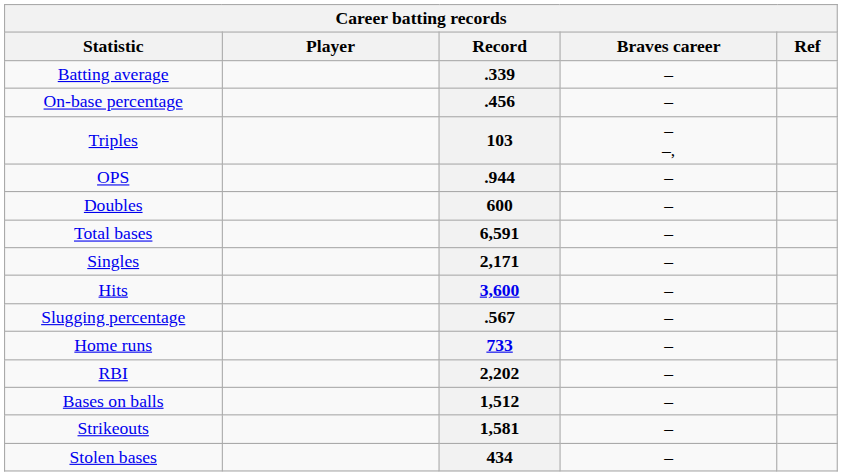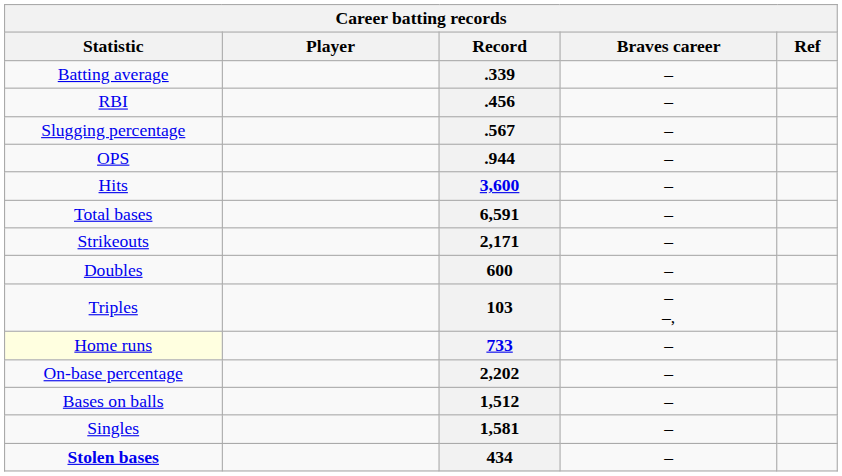.456 | Statistic: On-base percentage -> RBI
rows swapped: .567 <-> 103
rows swapped: 3,600 <-> 600
2,171 | Statistic: Singles -> Strikeouts
733 | Statistic: no background -> lightyellow background
2,202 | Statistic: RBI -> On-base percentage
1,581 | Statistic: Strikeouts -> Singles
434 | Statistic: normal -> bold
